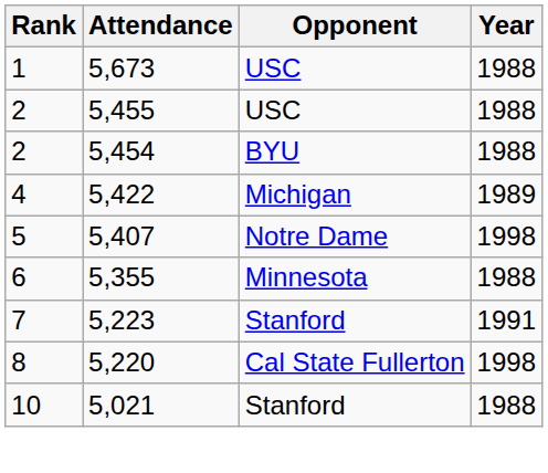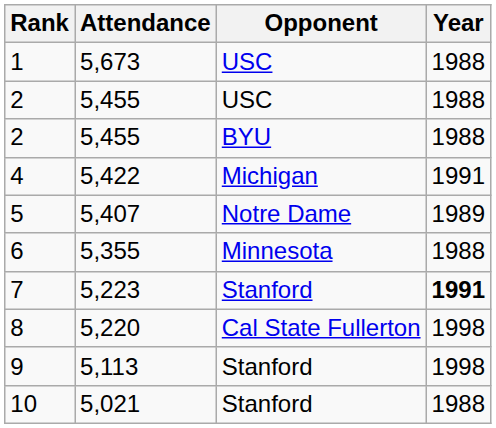2 / BYU | Attendance: 5,454 -> 5,455
4 | Year: 1989 -> 1991
5 | Year: 1998 -> 1989
7 | Year: normal -> bold
+ row: 9 | 5,113 | Stanford | 1998
